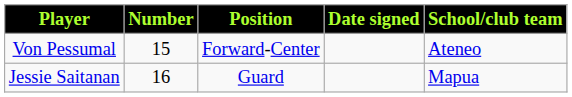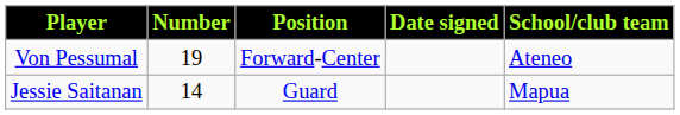Von Pessumal | Number: 15 -> 19
Jessie Saitanan | Number: 16 -> 14
